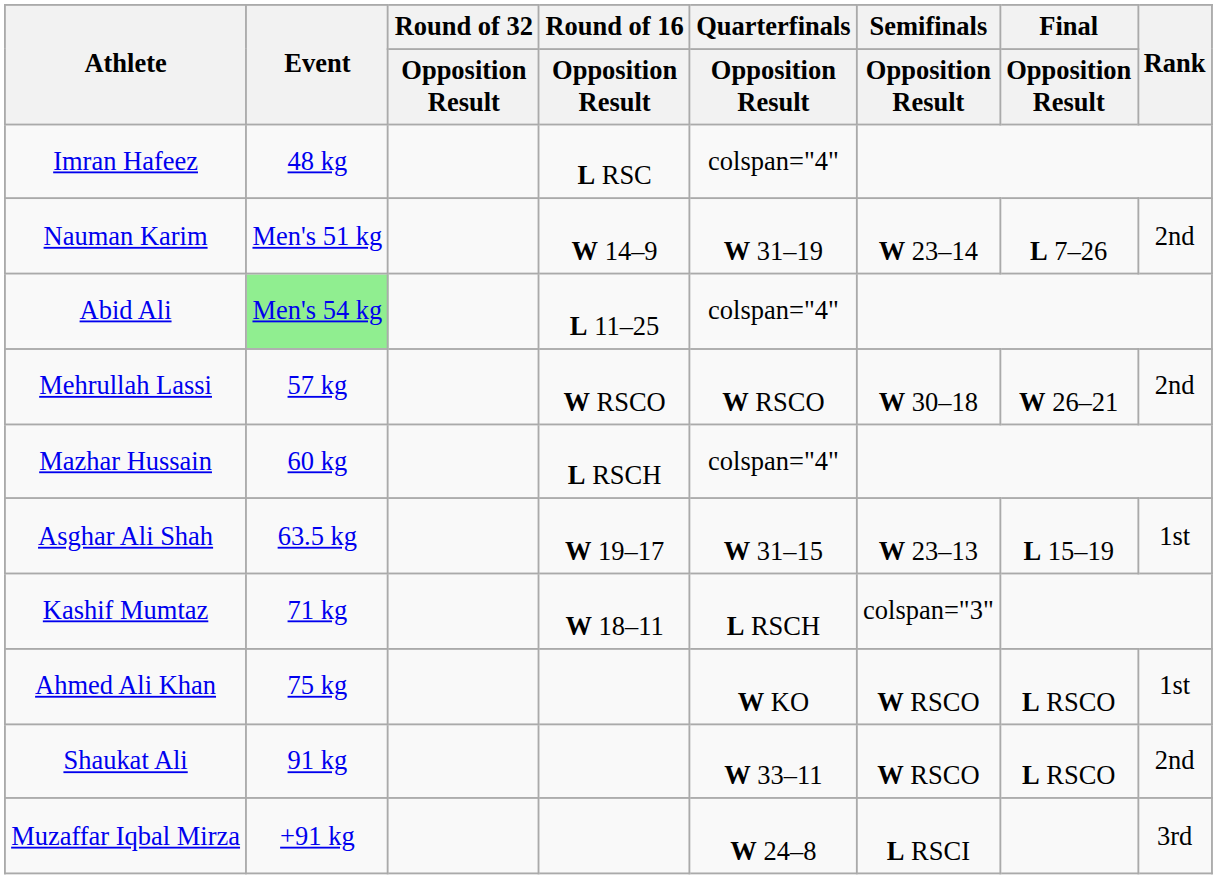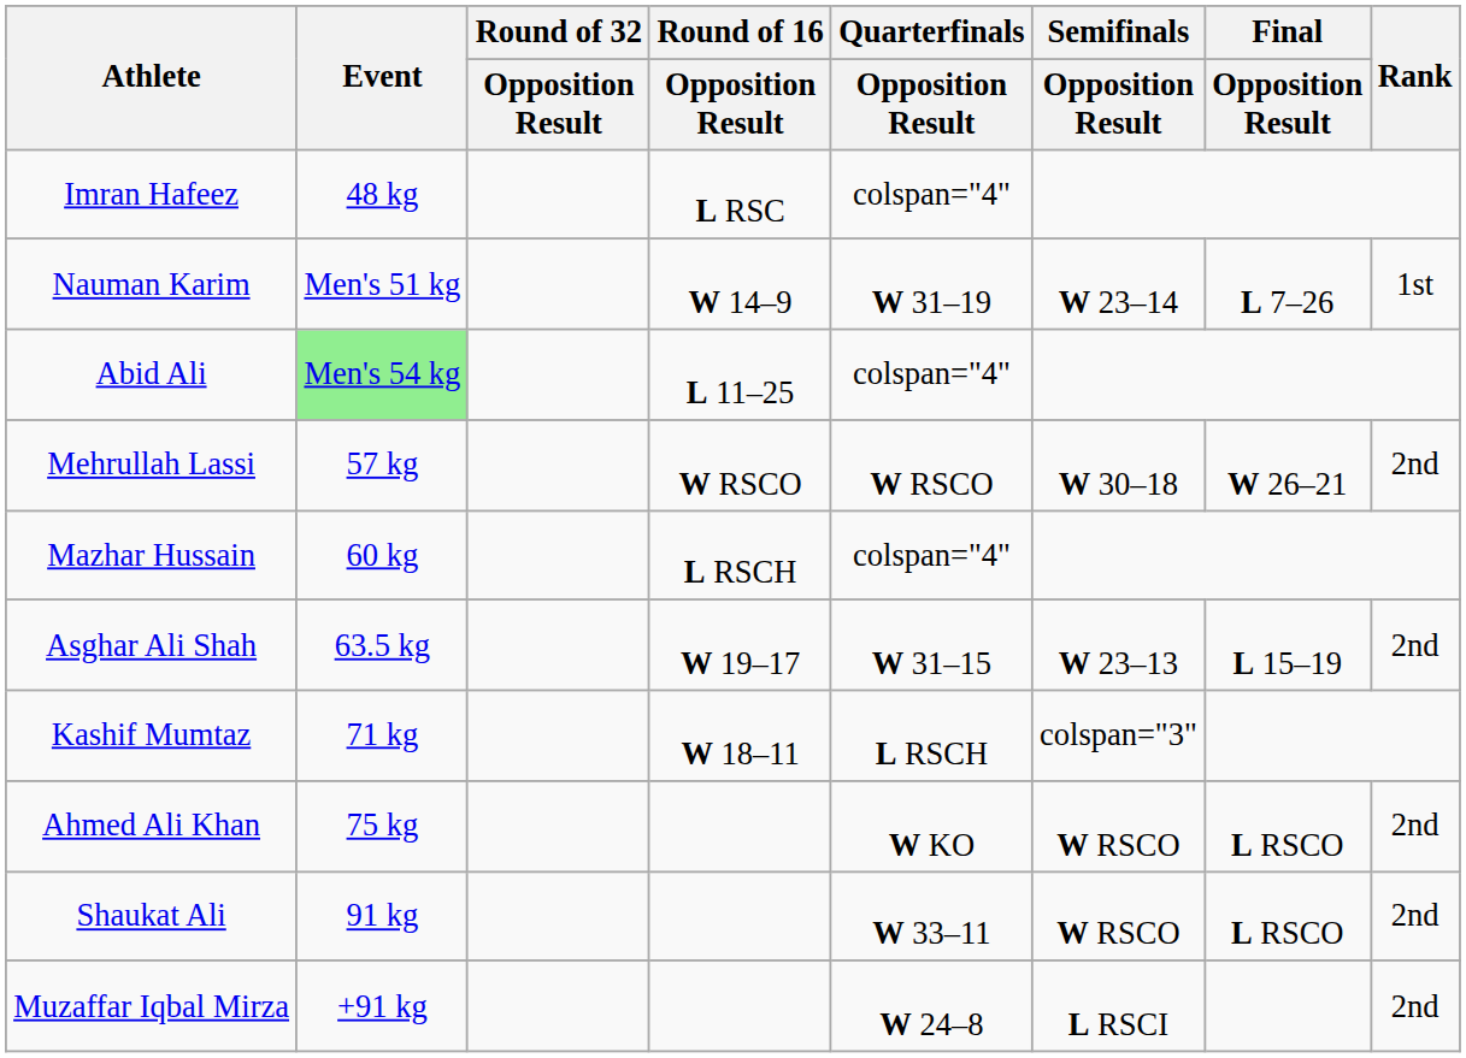Nauman Karim | Rank: 2nd -> 1st
Asghar Ali Shah | Rank: 1st -> 2nd
Ahmed Ali Khan | Rank: 1st -> 2nd
Muzaffar Iqbal Mirza | Rank: 3rd -> 2nd
